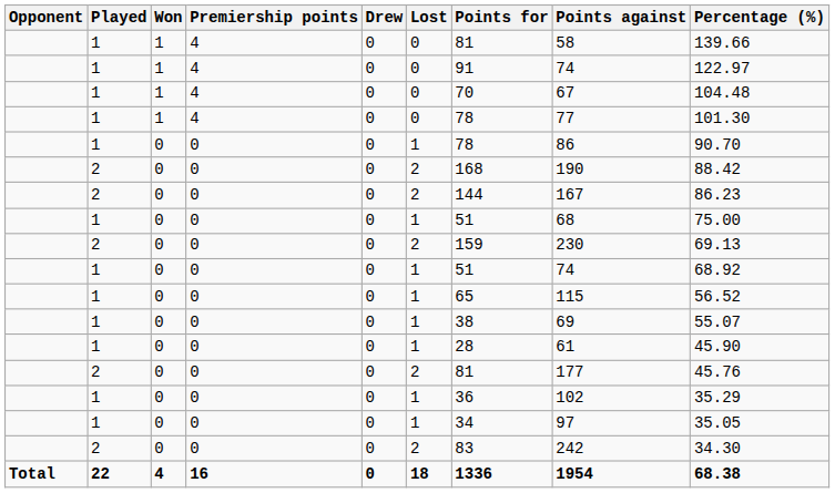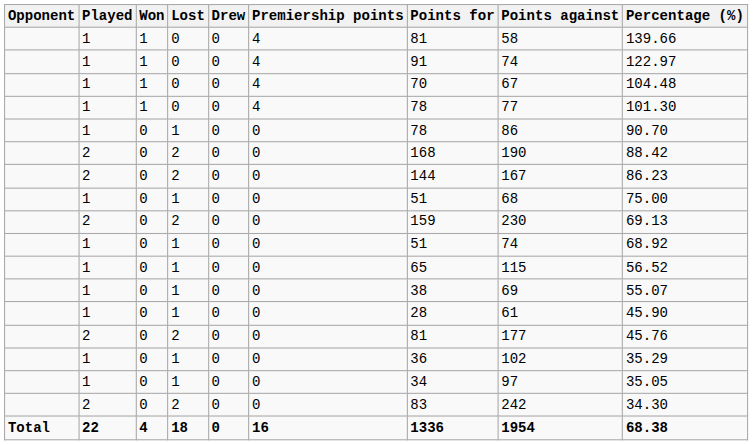columns swapped: Lost <-> Premiership points
